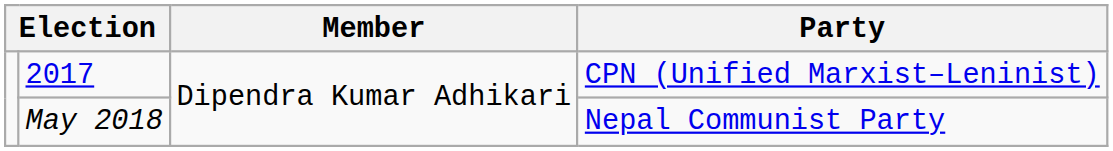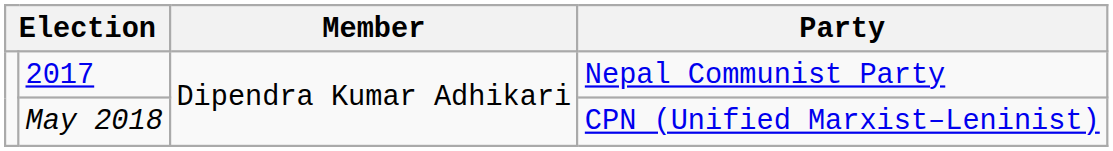2017 | Party: CPN (Unified Marxist–Leninist) -> Nepal Communist Party
May 2018 | Party: Nepal Communist Party -> CPN (Unified Marxist–Leninist)
